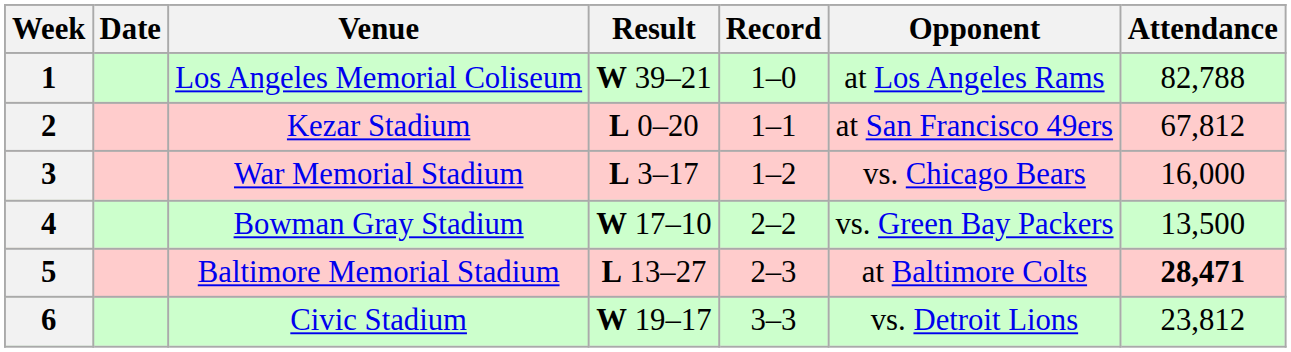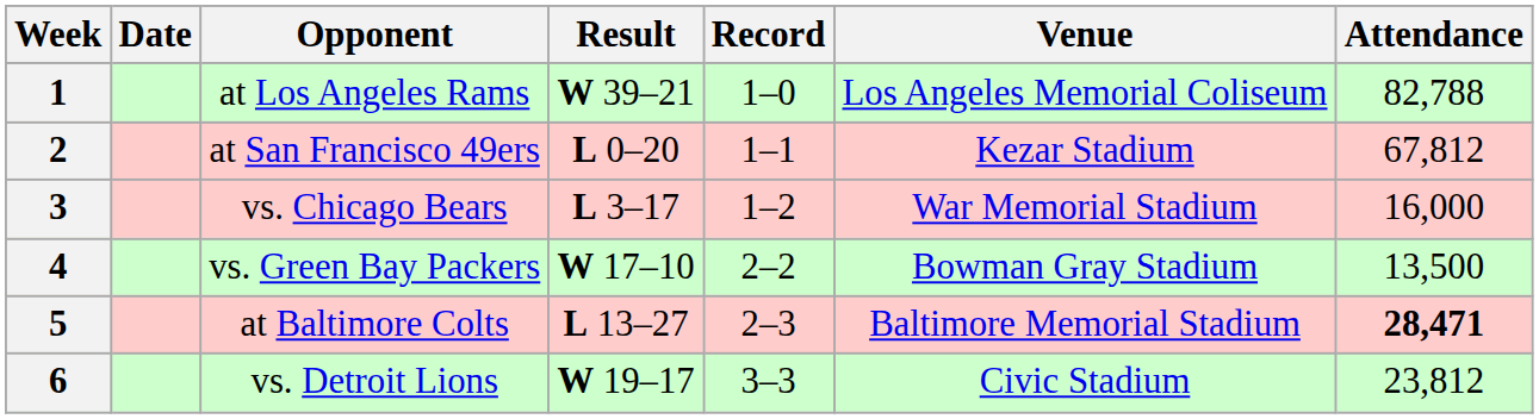columns swapped: Opponent <-> Venue
